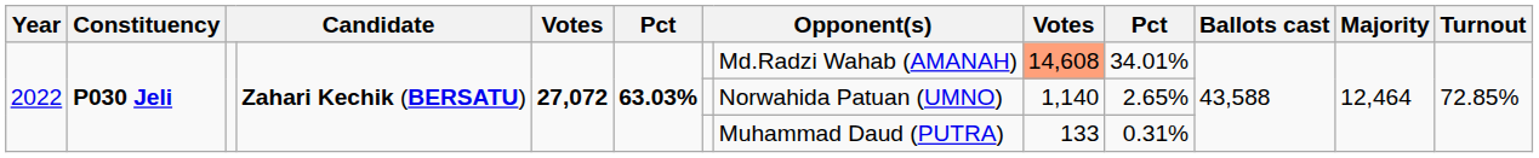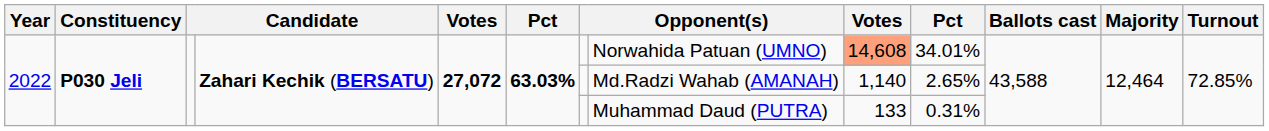row 2 | column 8: Md.Radzi Wahab (AMANAH) -> Norwahida Patuan (UMNO)
row 3 | column 8: Norwahida Patuan (UMNO) -> Md.Radzi Wahab (AMANAH)
